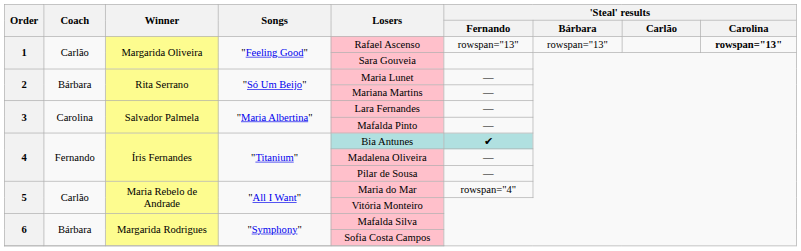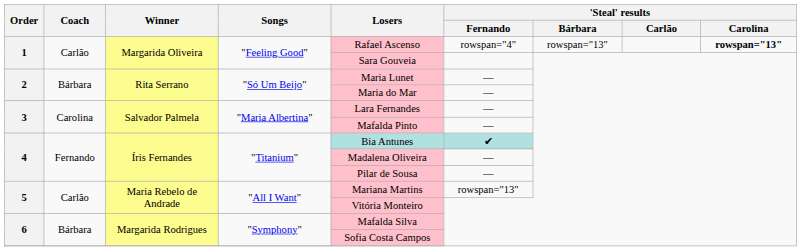row 3 | 'Steal' results / Fernando: rowspan="13" -> rowspan="4"
row 6 | Losers: Mariana Martins -> Maria do Mar
row 12 | Losers: Maria do Mar -> Mariana Martins
row 12 | 'Steal' results / Fernando: rowspan="4" -> rowspan="13"
